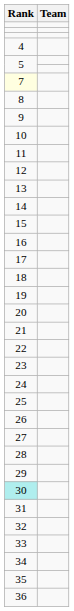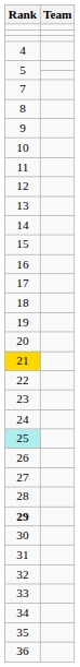row 8 | Rank: lightyellow background -> no background
row 22 | Rank: no background -> gold background
row 26 | Rank: no background -> paleturquoise background
row 30 | Rank: normal -> bold
row 31 | Rank: paleturquoise background -> no background
